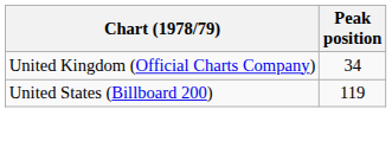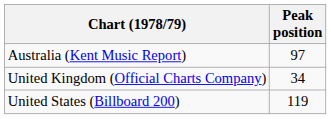+ row: Australia (Kent Music Report) | 97
